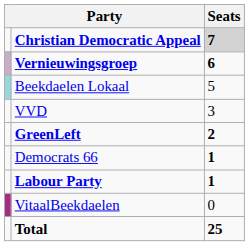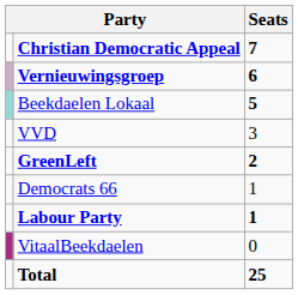Christian Democratic Appeal | Seats: lightgrey background -> no background
Beekdaelen Lokaal | Seats: normal -> bold
Democrats 66 | Seats: bold -> normal
